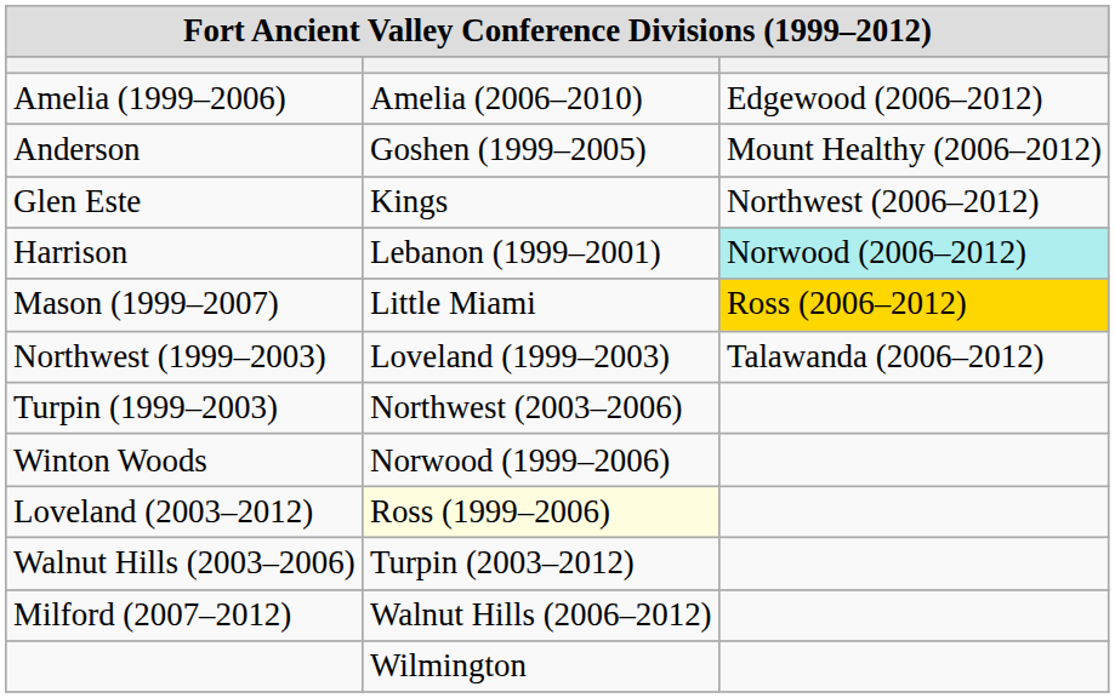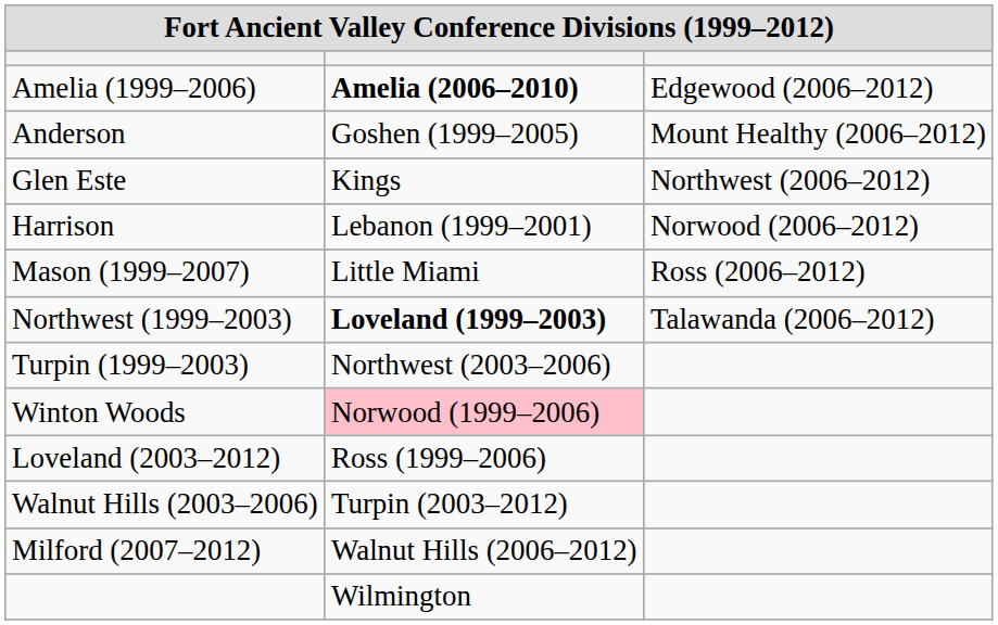Amelia (1999–2006) | column 2: normal -> bold
Harrison | column 3: paleturquoise background -> no background
Mason (1999–2007) | column 3: gold background -> no background
Northwest (1999–2003) | column 2: normal -> bold
Winton Woods | column 2: no background -> pink background
Loveland (2003–2012) | column 2: lightyellow background -> no background
